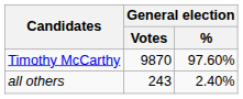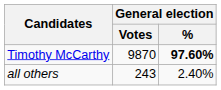Timothy McCarthy | General election / %: normal -> bold
